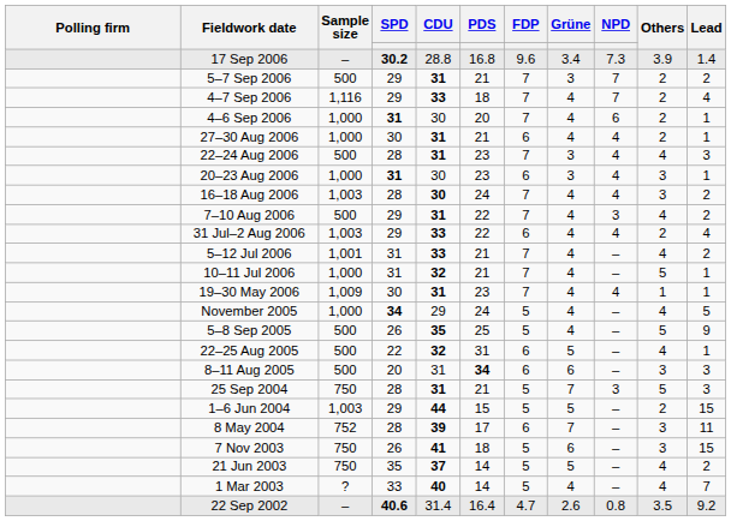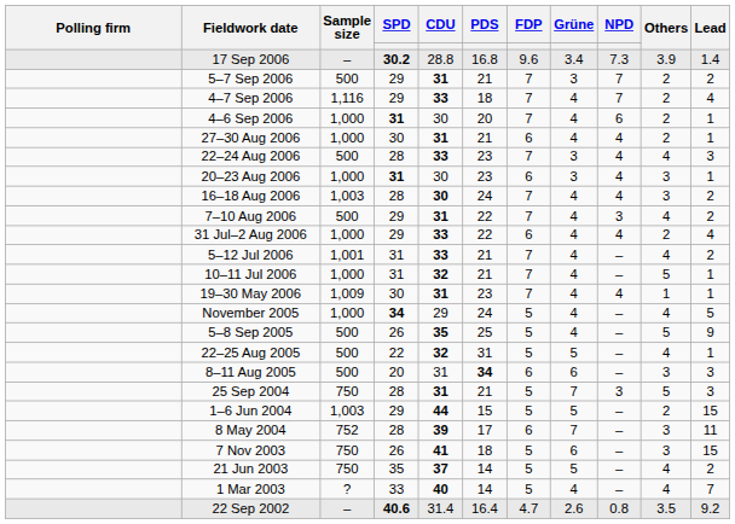22–24 Aug 2006 | CDU: 31 -> 33
31 Jul–2 Aug 2006 | Sample size: 1,003 -> 1,000
22–25 Aug 2005 | FDP: 6 -> 5
